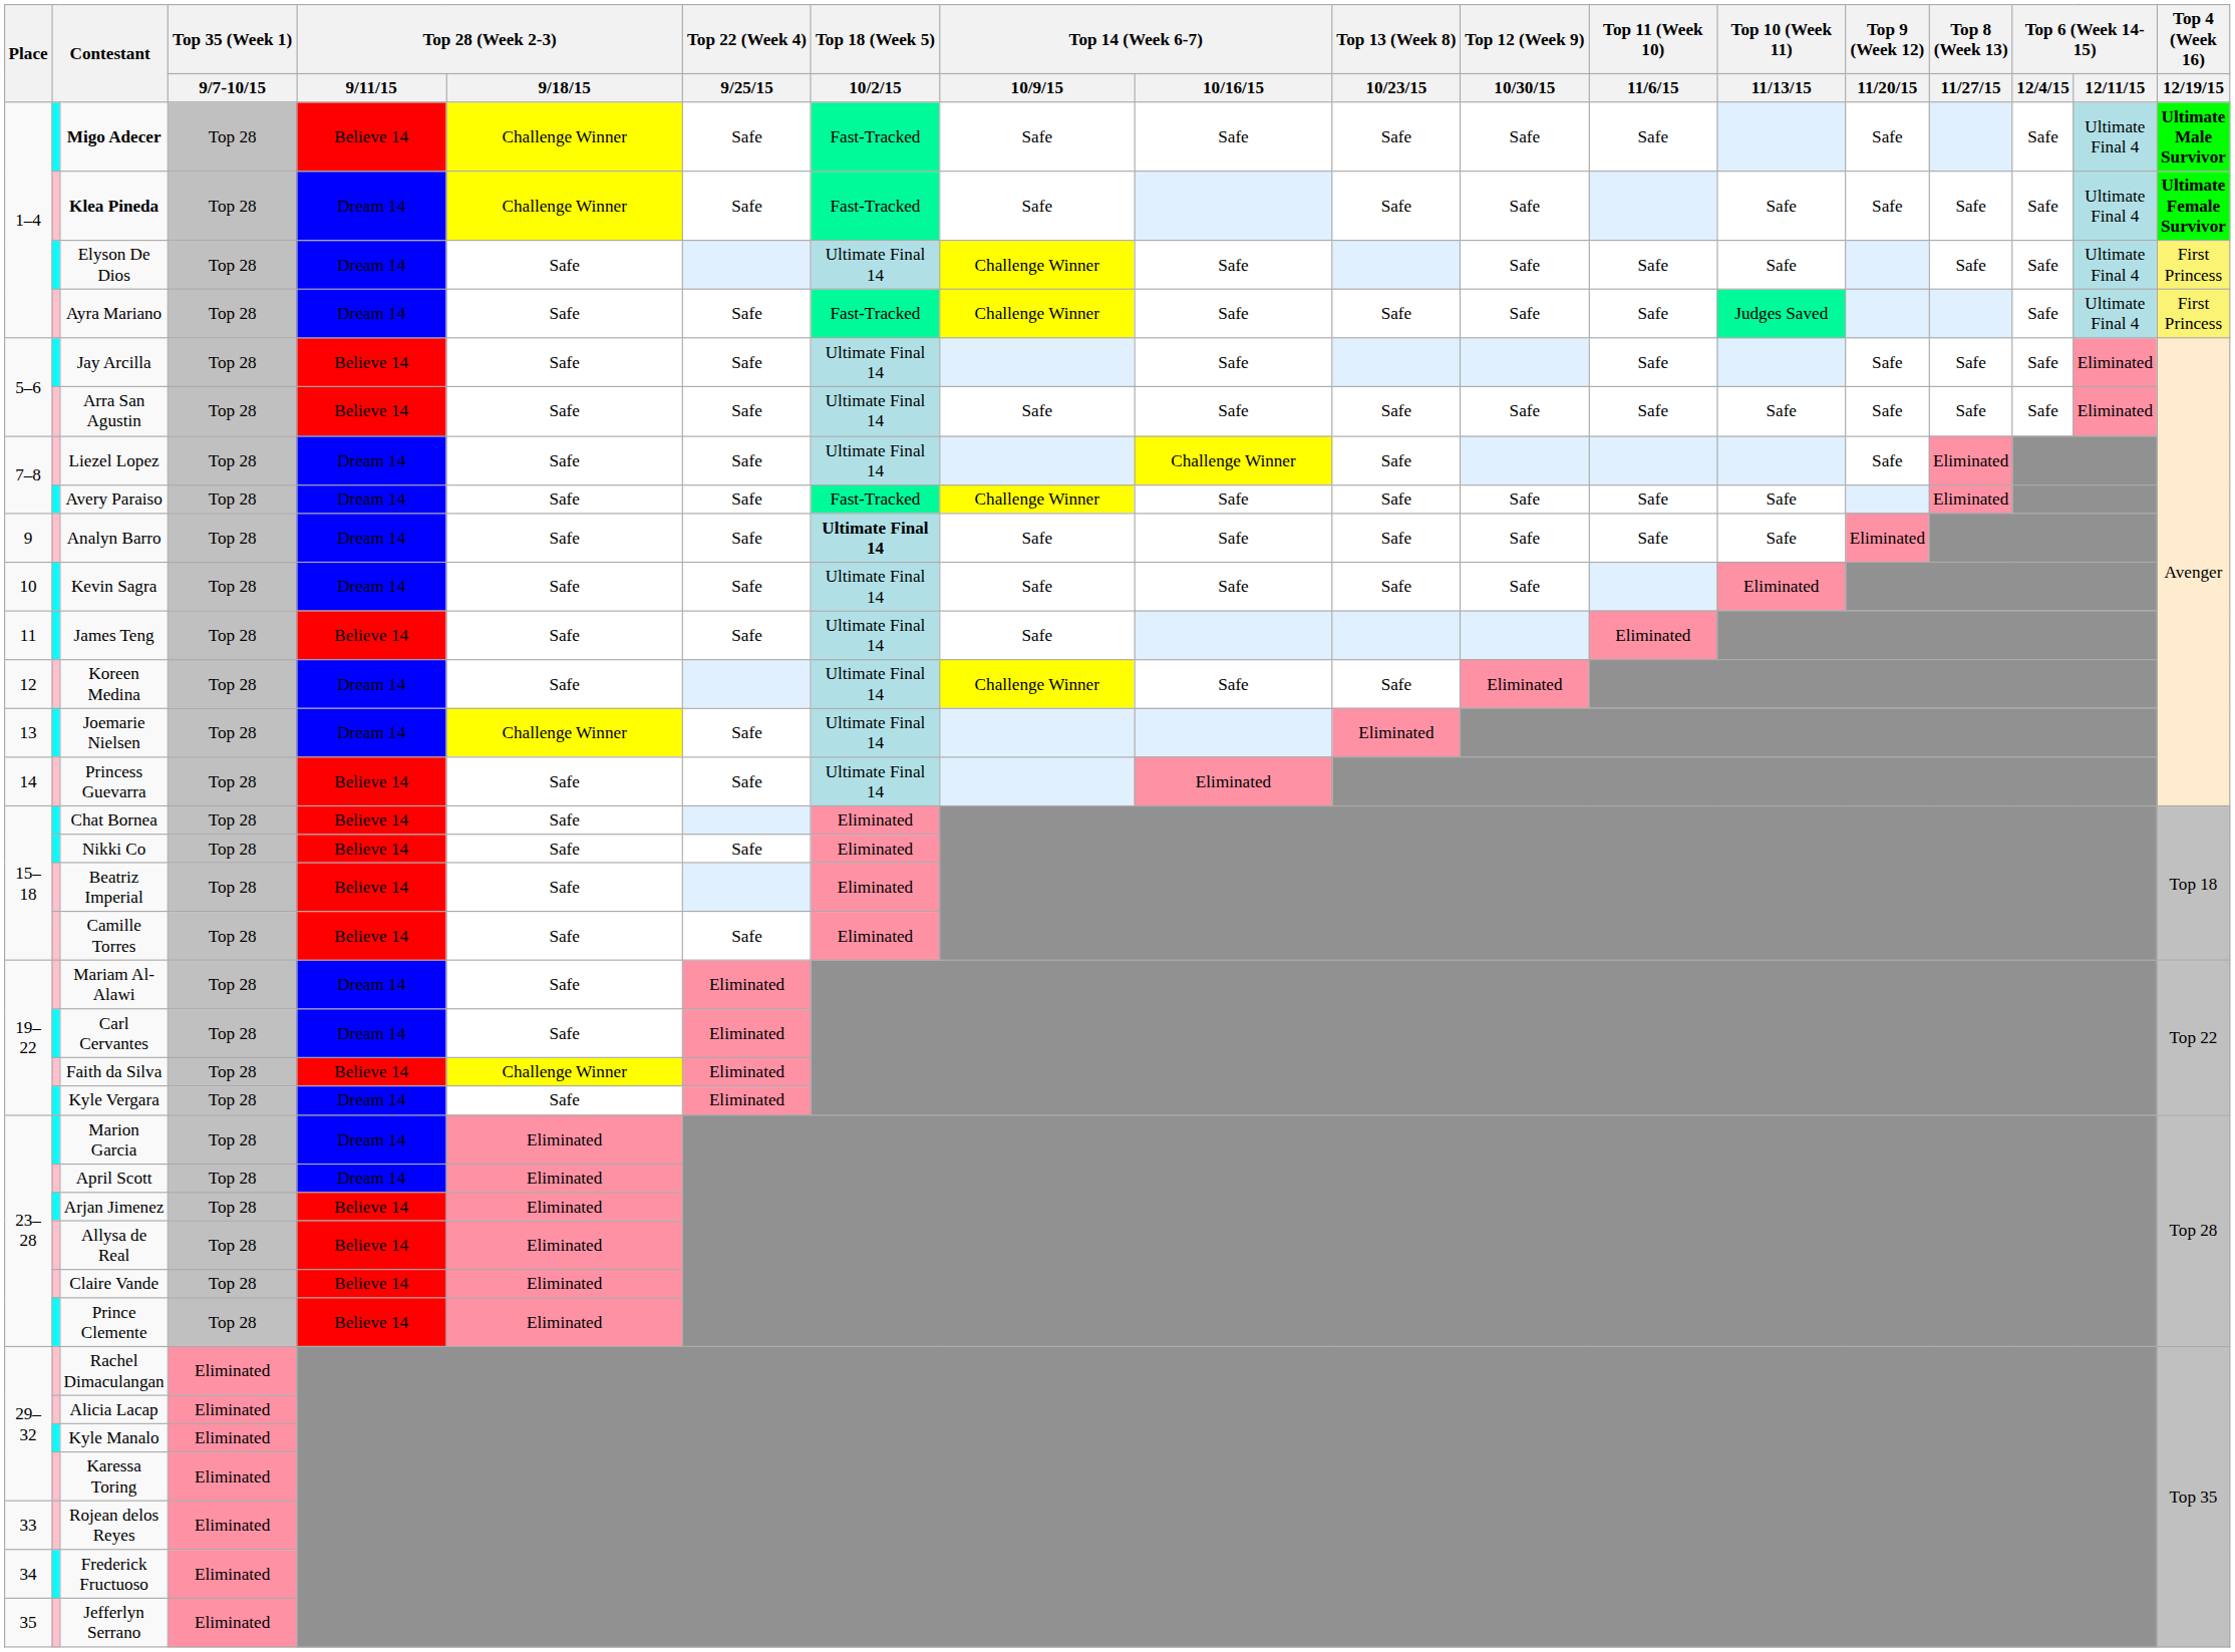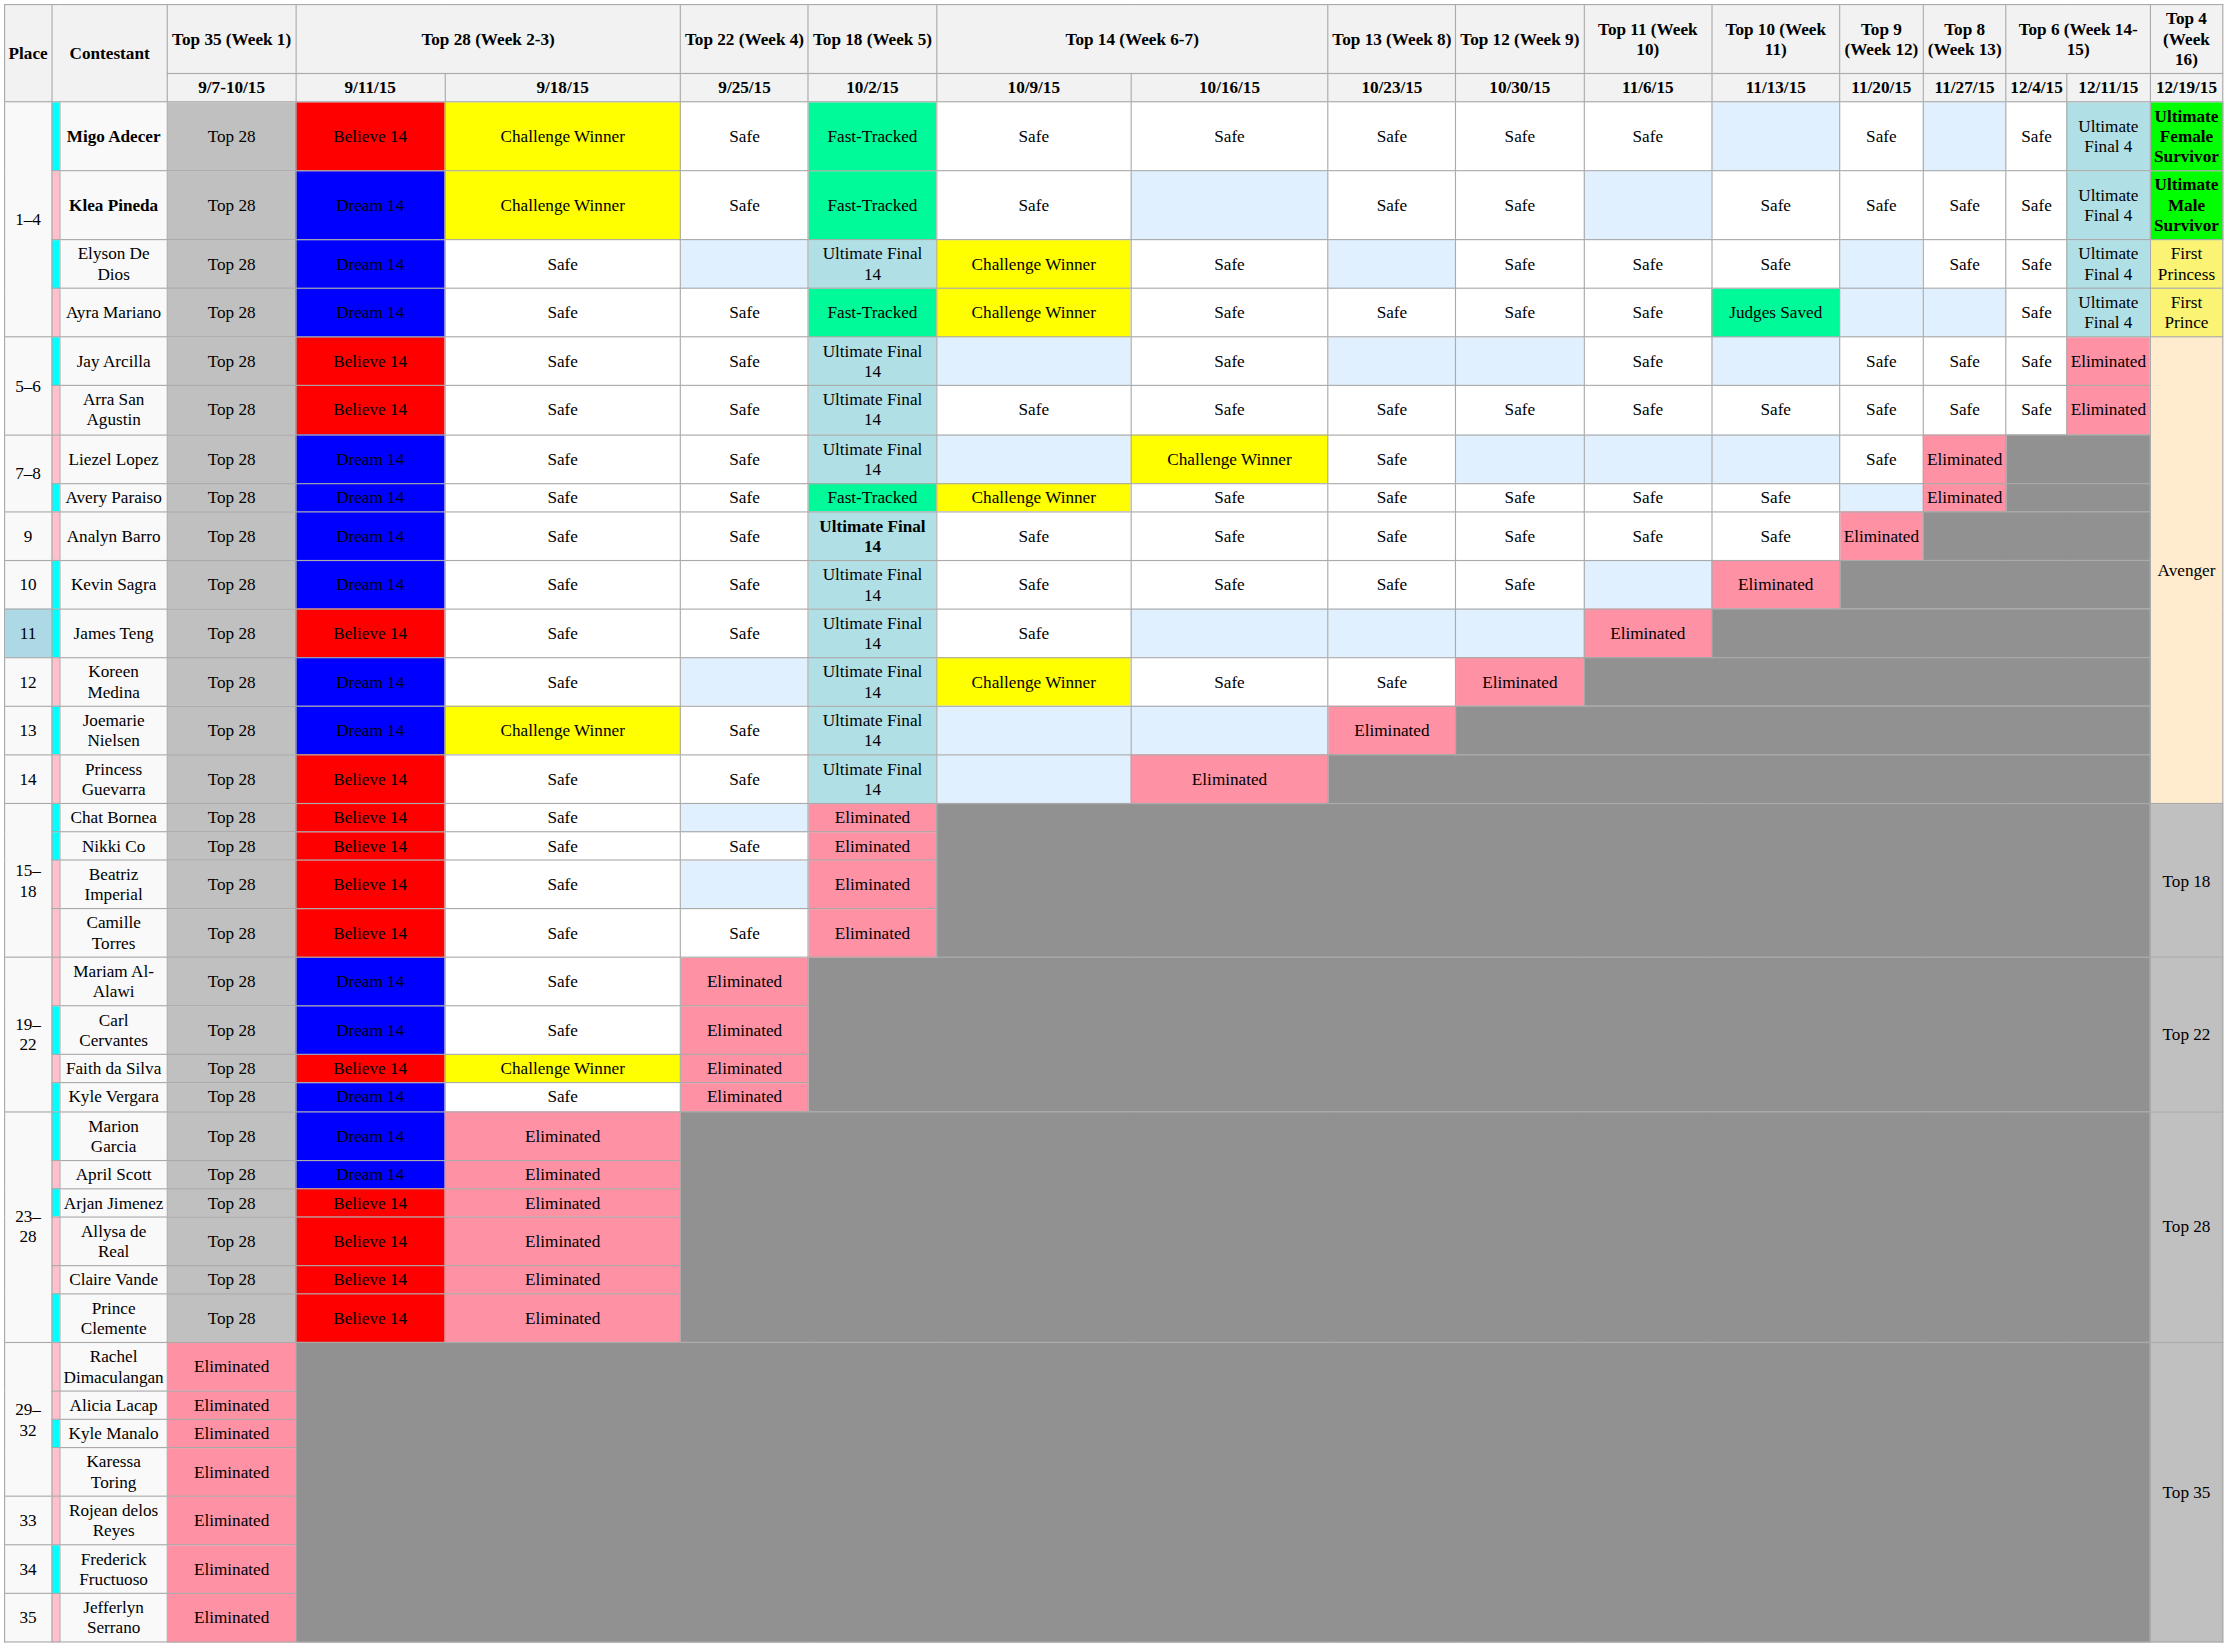Migo Adecer | Top 4 (Week 16) / 12/19/15: Ultimate Male Survivor -> Ultimate Female Survivor
Klea Pineda | Top 4 (Week 16) / 12/19/15: Ultimate Female Survivor -> Ultimate Male Survivor
Ayra Mariano | Top 4 (Week 16) / 12/19/15: First Princess -> First Prince
James Teng | Place: no background -> lightblue background
